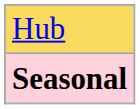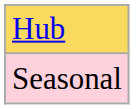row 2 | column 1: bold -> normal
